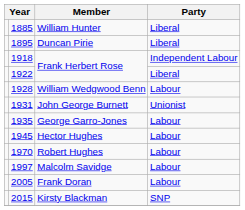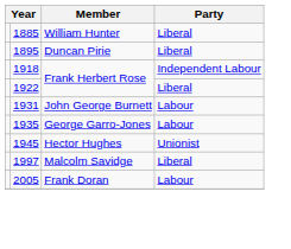- row: 1928 | William Wedgwood Benn | Labour
John George Burnett | Party: Unionist -> Labour
Hector Hughes | Party: Labour -> Unionist
- row: 1970 | Robert Hughes | Labour
Malcolm Savidge | Party: Labour -> Liberal
- row: 2015 | Kirsty Blackman | SNP
